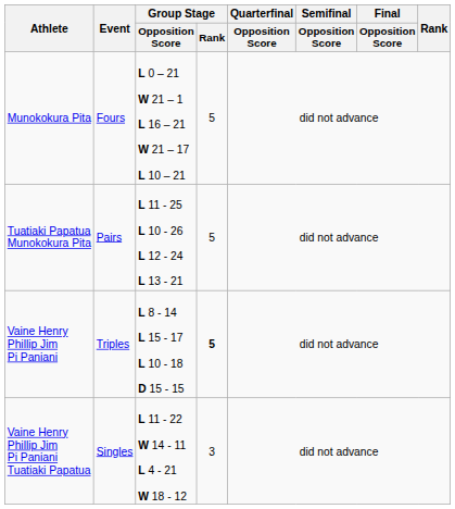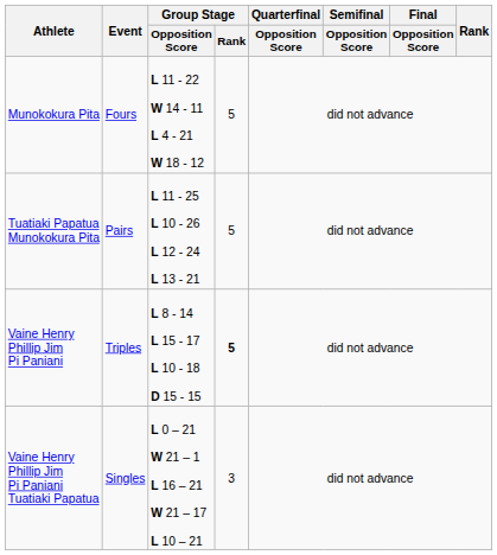Munokokura Pita | Group Stage / Opposition Score: L 0 – 21 W 21 – 1 L 16 – 21 W 21 – 17 L 10 – 21 -> L 11 - 22 W 14 - 11 L 4 - 21 W 18 - 12
Vaine Henry Phillip Jim Pi Paniani Tuatiaki Papatua | Group Stage / Opposition Score: L 11 - 22 W 14 - 11 L 4 - 21 W 18 - 12 -> L 0 – 21 W 21 – 1 L 16 – 21 W 21 – 17 L 10 – 21
